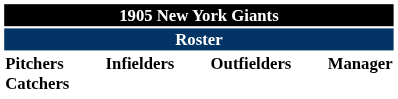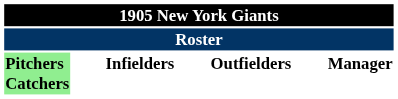Pitchers Catchers | column 1: no background -> lightgreen background
